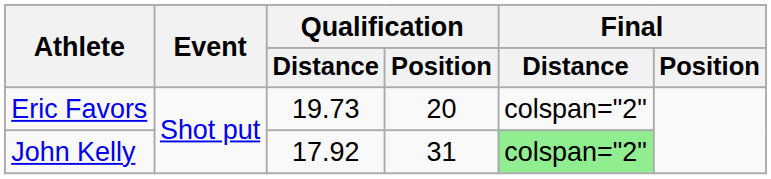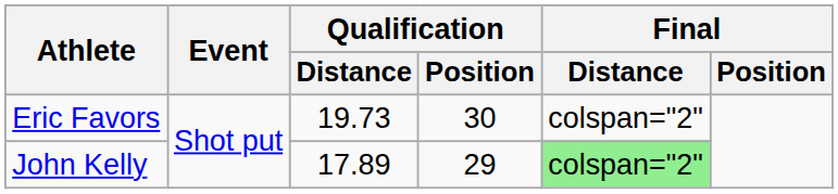Eric Favors | Qualification / Position: 20 -> 30
John Kelly | Qualification / Distance: 17.92 -> 17.89
John Kelly | Qualification / Position: 31 -> 29
